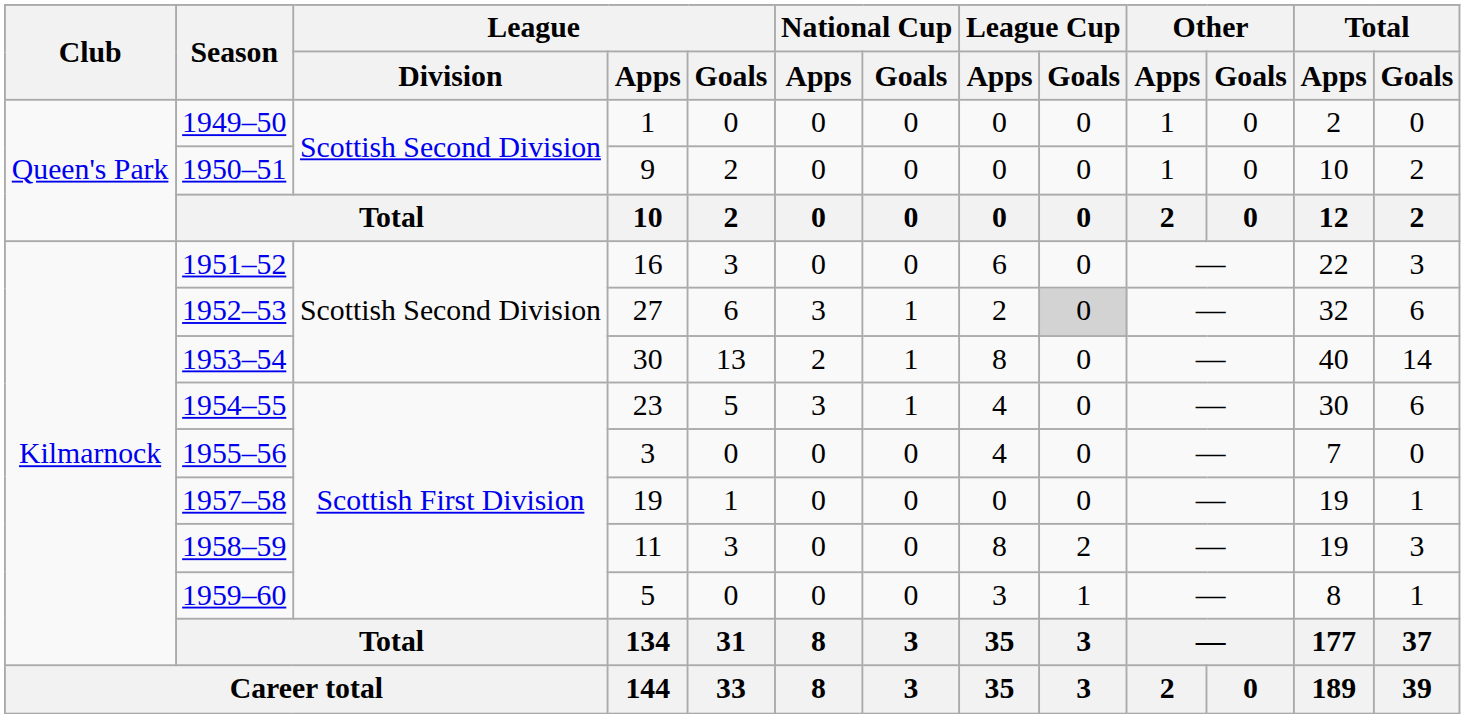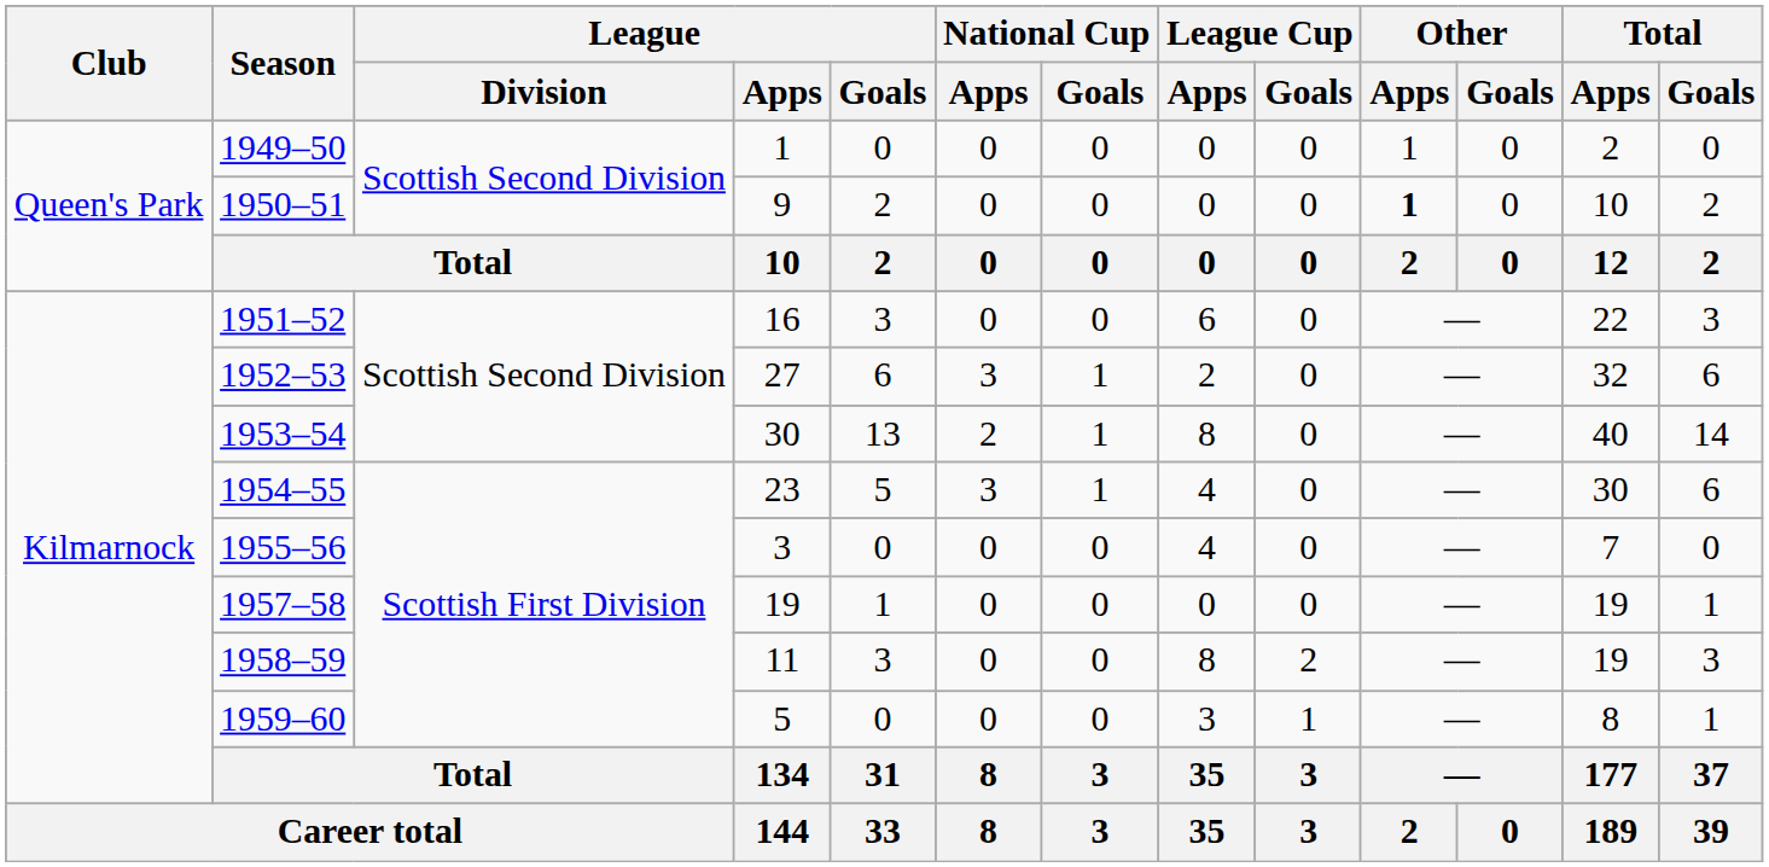1950–51 | Other / Apps: normal -> bold
1952–53 | League Cup / Goals: lightgrey background -> no background
